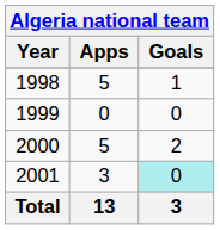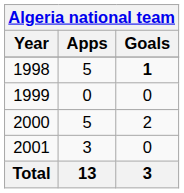1998 | Goals: normal -> bold
2001 | Goals: paleturquoise background -> no background
